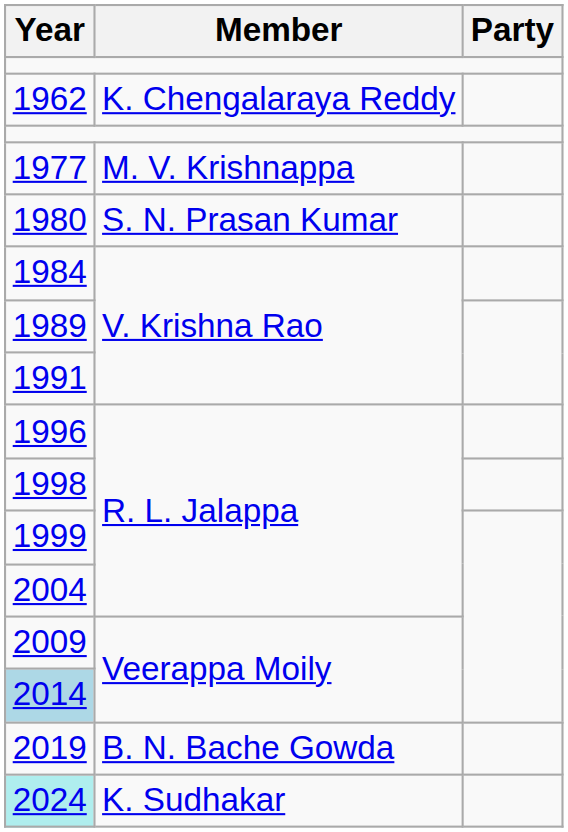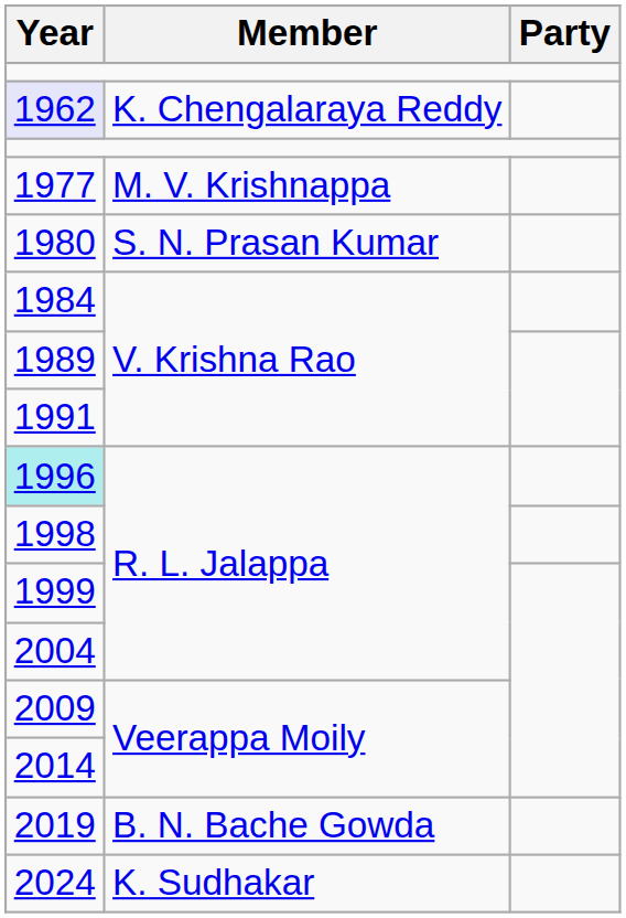1962 | Year: no background -> lavender background
1996 | Year: no background -> paleturquoise background
2014 | Year: lightblue background -> no background
2024 | Year: paleturquoise background -> no background
